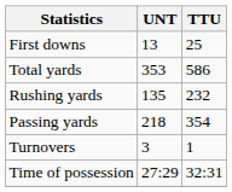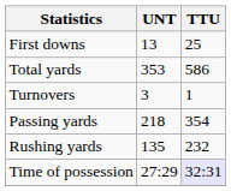rows swapped: Rushing yards <-> Turnovers
Time of possession | TTU: no background -> lavender background
